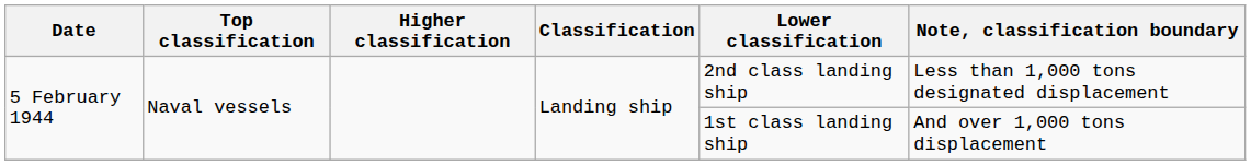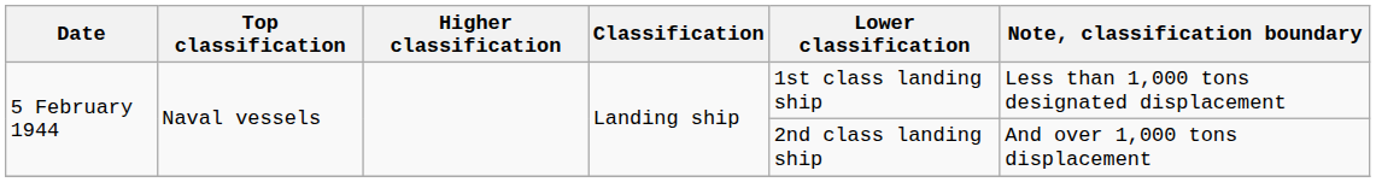row 2 | Lower classification: 2nd class landing ship -> 1st class landing ship
row 3 | Lower classification: 1st class landing ship -> 2nd class landing ship
